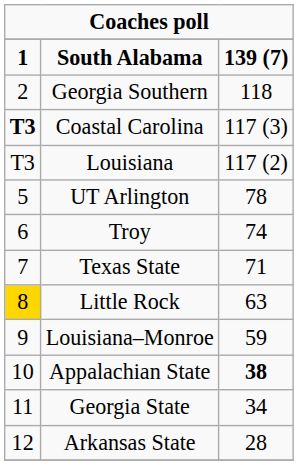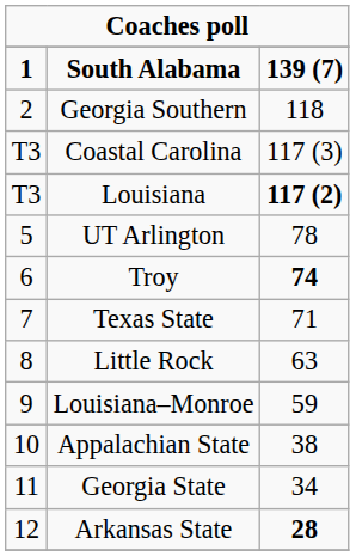Coastal Carolina | column 1: bold -> normal
Louisiana | column 3: normal -> bold
Troy | column 3: normal -> bold
Little Rock | column 1: gold background -> no background
Appalachian State | column 3: bold -> normal
Arkansas State | column 3: normal -> bold
